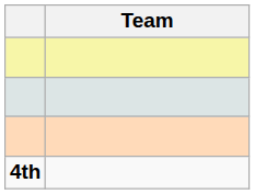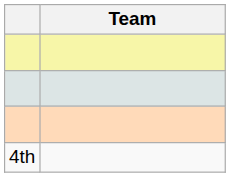row 5 | column 1: bold -> normal
